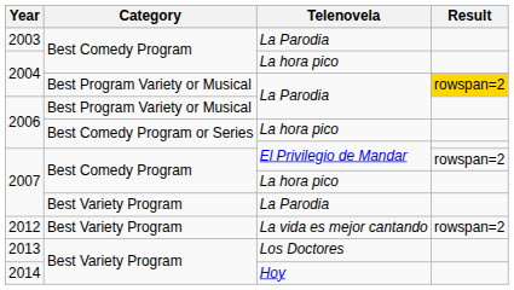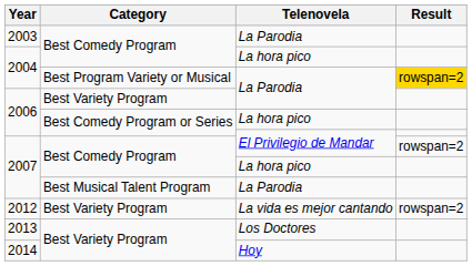2006 / La Parodia | Category: Best Program Variety or Musical -> Best Variety Program
2007 / La Parodia | Category: Best Variety Program -> Best Musical Talent Program
